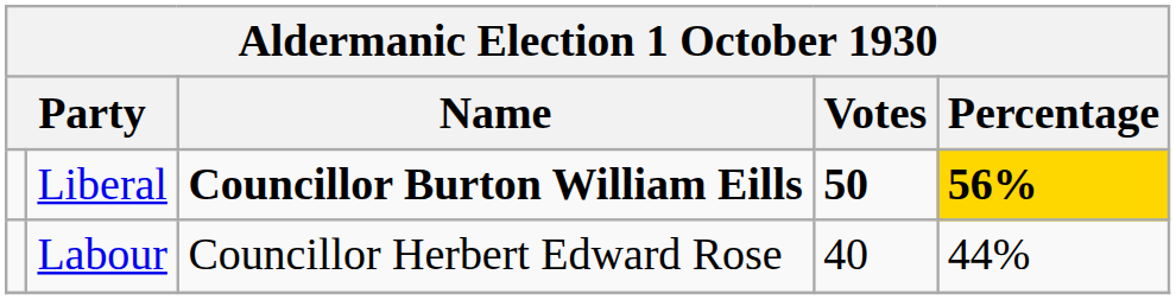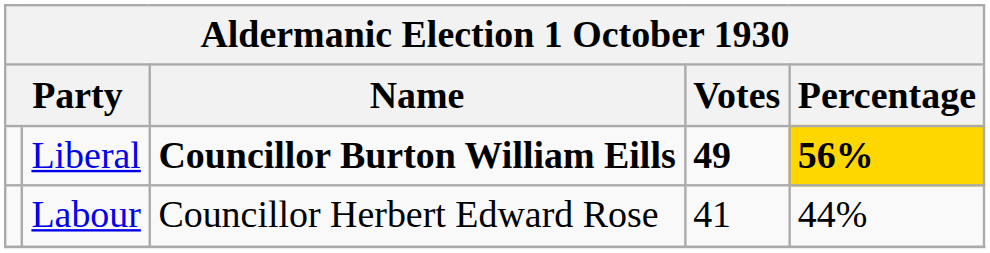Liberal | Votes: 50 -> 49
Labour | Votes: 40 -> 41
